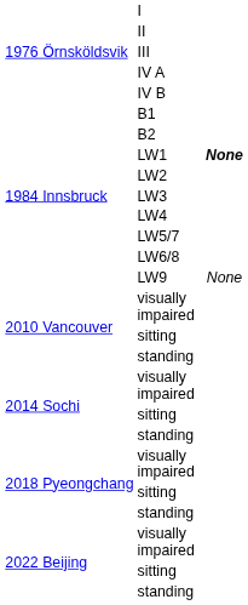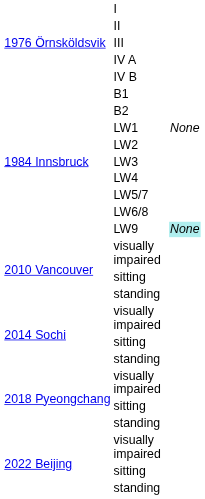LW1 | column 3: bold -> normal
LW9 | column 3: no background -> paleturquoise background
